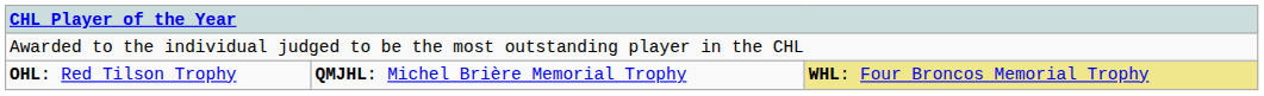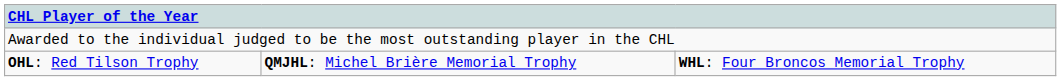OHL: Red Tilson Trophy | column 3: khaki background -> no background
